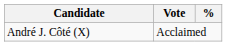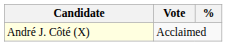André J. Côté (X) | Candidate: no background -> lightyellow background
